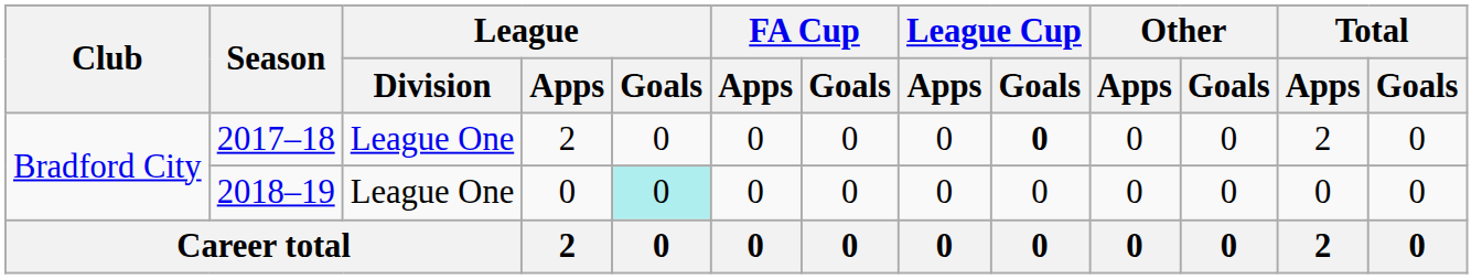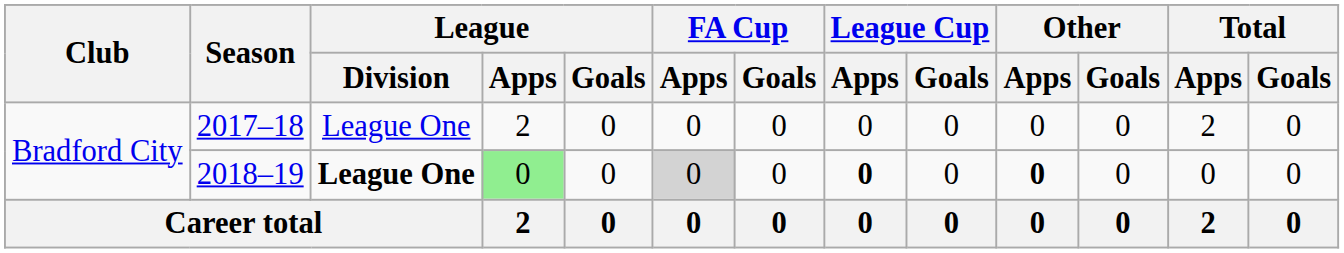2017–18 | League Cup / Goals: bold -> normal
2018–19 | League / Division: normal -> bold
2018–19 | League / Apps: no background -> lightgreen background
2018–19 | League / Goals: paleturquoise background -> no background
2018–19 | FA Cup / Apps: no background -> lightgrey background
2018–19 | League Cup / Apps: normal -> bold
2018–19 | Other / Apps: normal -> bold
